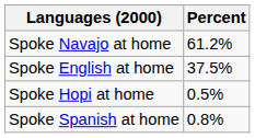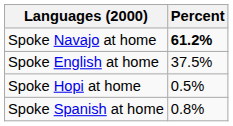Spoke Navajo at home | Percent: normal -> bold
